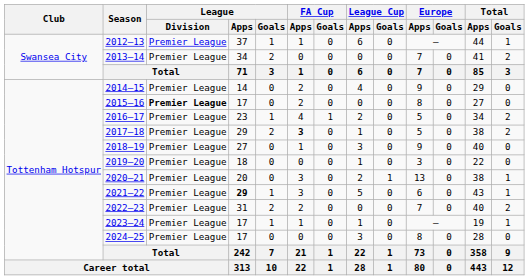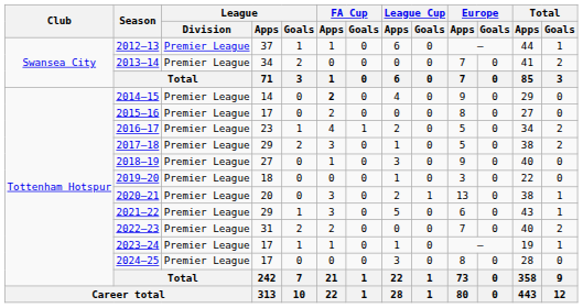2014–15 | FA Cup / Apps: normal -> bold
2015–16 | League / Division: bold -> normal
2017–18 | FA Cup / Apps: bold -> normal
2021–22 | League / Apps: bold -> normal
